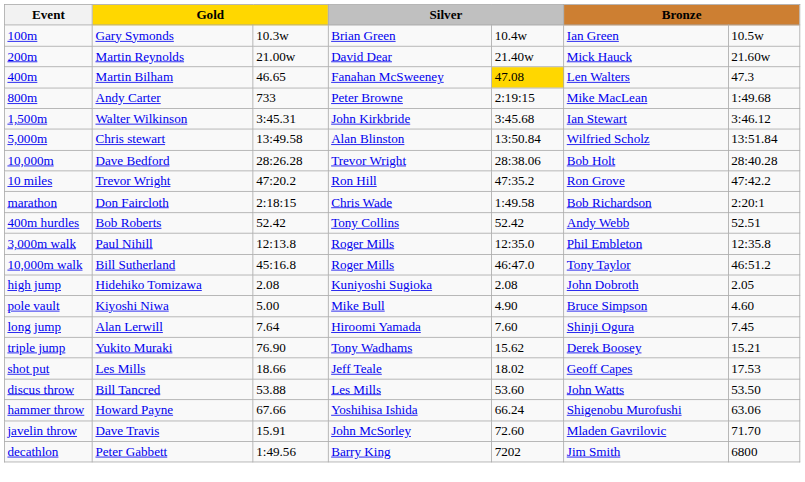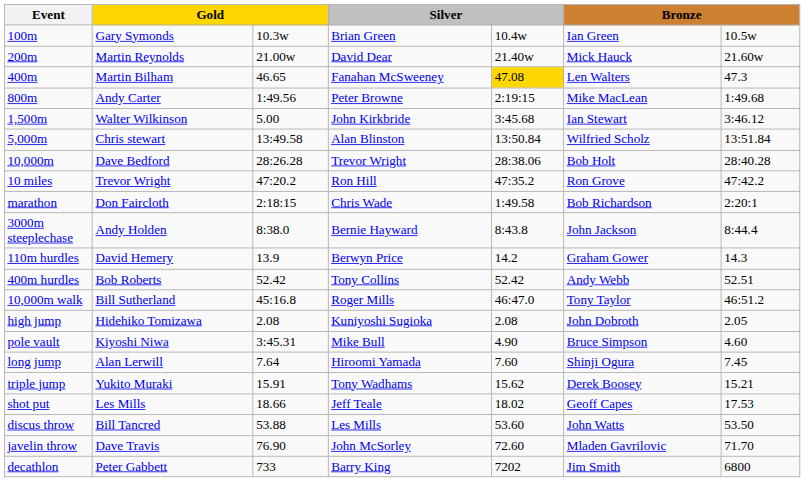800m | column 3: 733 -> 1:49.56
1,500m | column 3: 3:45.31 -> 5.00
+ row: 3000m steeplechase | Andy Holden | 8:38.0 | Bernie Hayward | 8:43.8 | John Jackson | 8:44.4
+ row: 110m hurdles | David Hemery | 13.9 | Berwyn Price | 14.2 | Graham Gower | 14.3
- row: 3,000m walk | Paul Nihill | 12:13.8 | Roger Mills | 12:35.0 | Phil Embleton | 12:35.8
pole vault | column 3: 5.00 -> 3:45.31
triple jump | column 3: 76.90 -> 15.91
- row: hammer throw | Howard Payne | 67.66 | Yoshihisa Ishida | 66.24 | Shigenobu Murofushi | 63.06
javelin throw | column 3: 15.91 -> 76.90
decathlon | column 3: 1:49.56 -> 733
